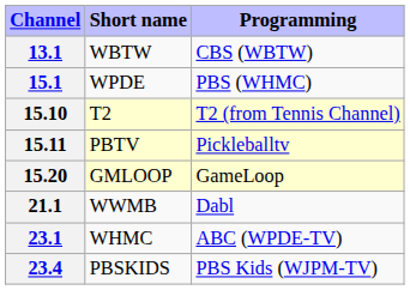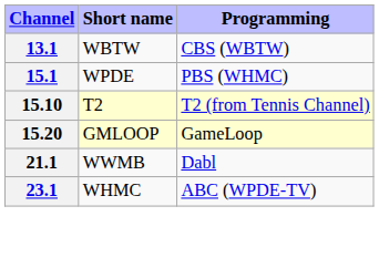- row: 15.11 | PBTV | Pickleballtv
- row: 23.4 | PBSKIDS | PBS Kids (WJPM-TV)
